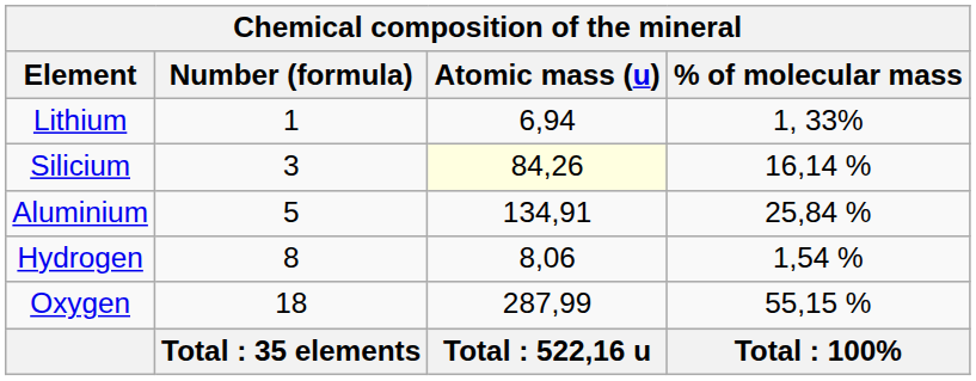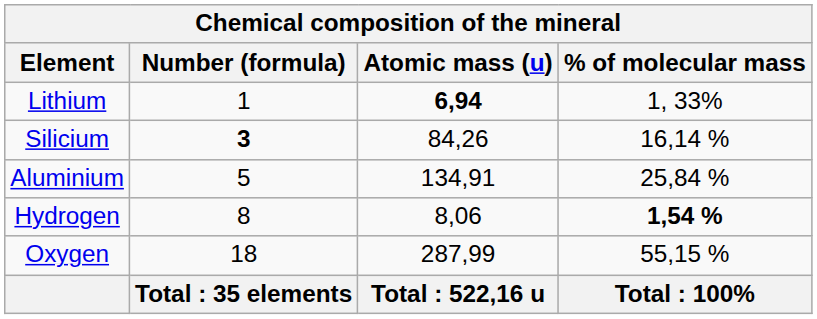Lithium | Atomic mass (u): normal -> bold
Silicium | Number (formula): normal -> bold
Silicium | Atomic mass (u): lightyellow background -> no background
Hydrogen | % of molecular mass: normal -> bold
